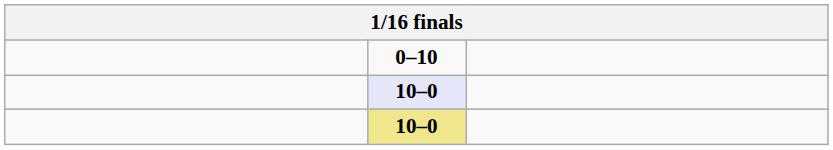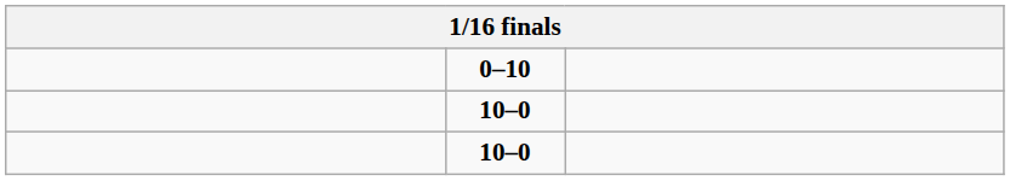row 3 | 0–10: lavender background -> no background
row 4 | 0–10: khaki background -> no background
